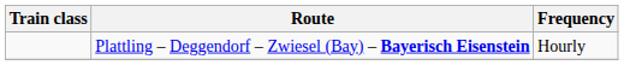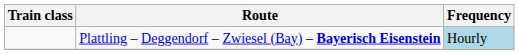row 2 | Frequency: no background -> lightblue background
